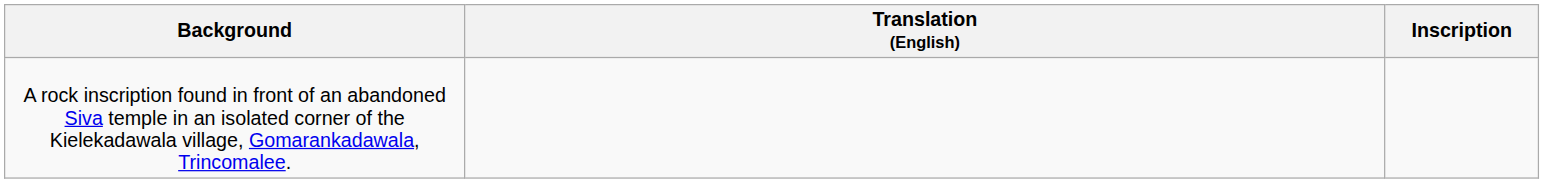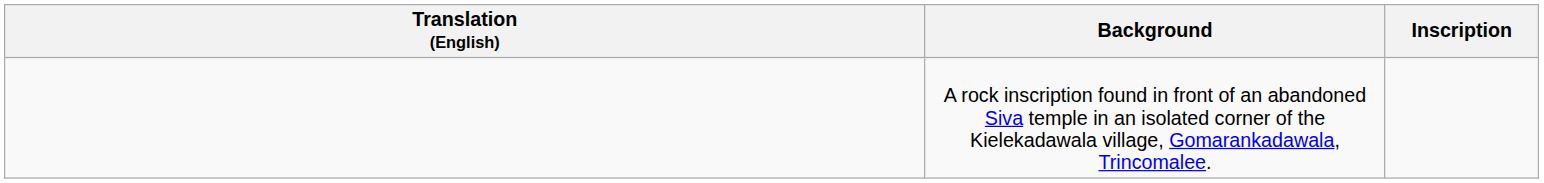columns swapped: Background <-> Translation (English)
